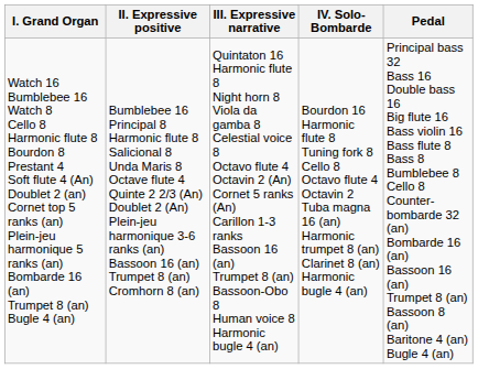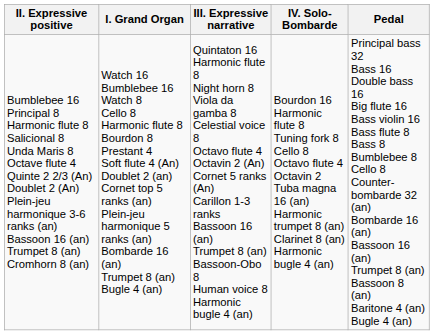columns swapped: I. Grand Organ <-> II. Expressive positive
